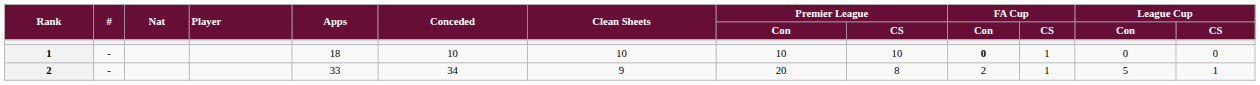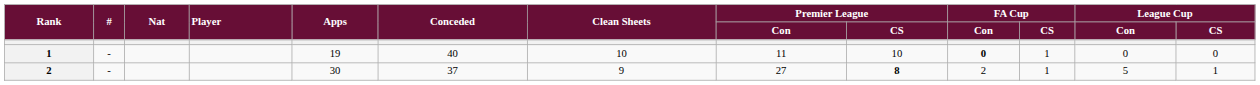row 4 | Apps: 18 -> 19
row 4 | Conceded: 10 -> 40
row 4 | Premier League / Con: 10 -> 11
row 5 | Apps: 33 -> 30
row 5 | Conceded: 34 -> 37
row 5 | Premier League / Con: 20 -> 27
row 5 | Premier League / CS: normal -> bold
